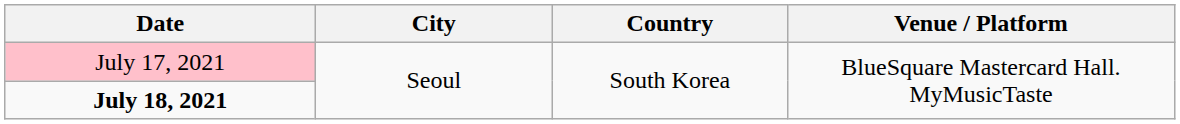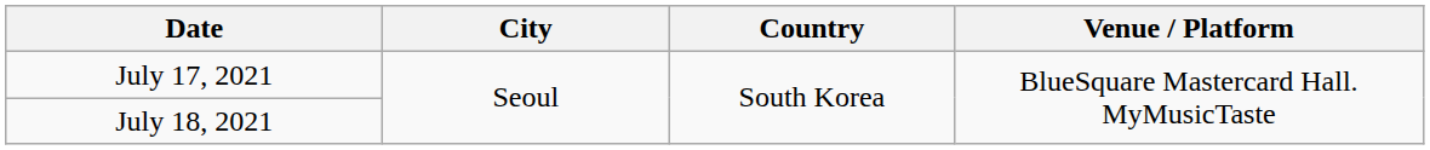July 17, 2021 | Date: pink background -> no background
July 18, 2021 | Date: bold -> normal
